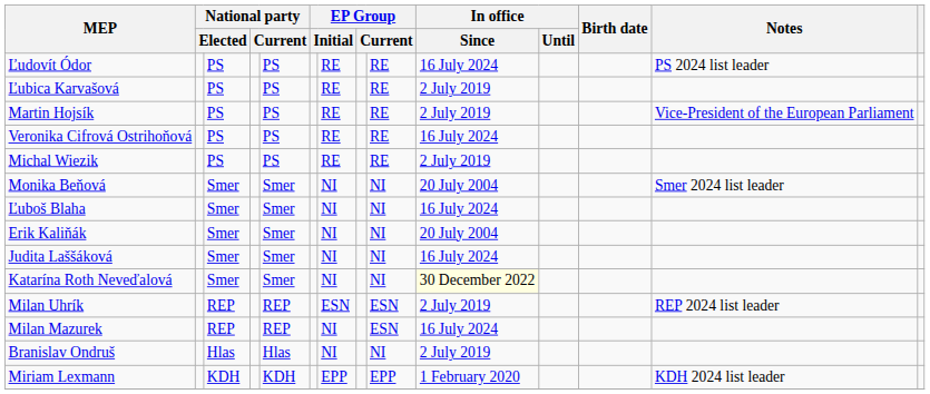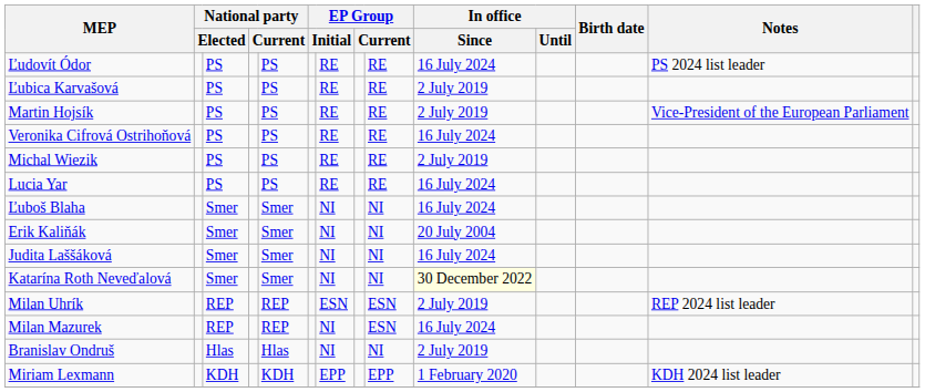+ row: Lucia Yar | PS | PS | RE | RE | 16 July 2024
- row: Monika Beňová | Smer | Smer | NI | NI | 20 July 2004 | Smer 2024 list leader
